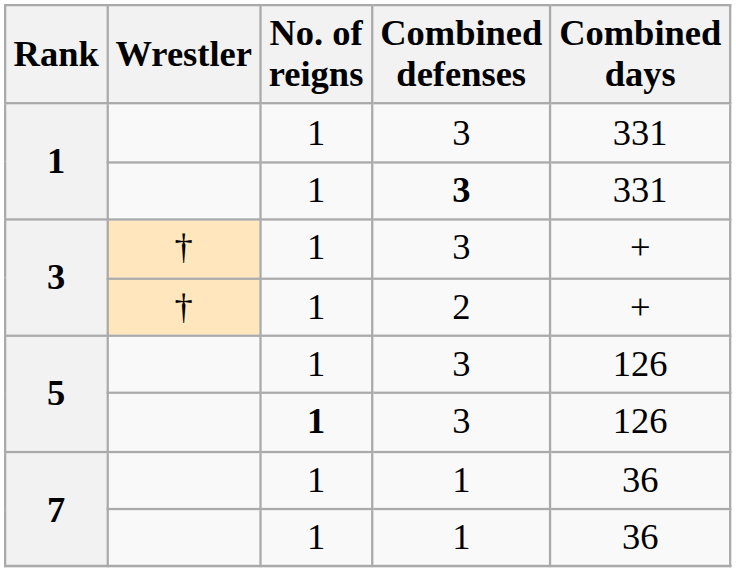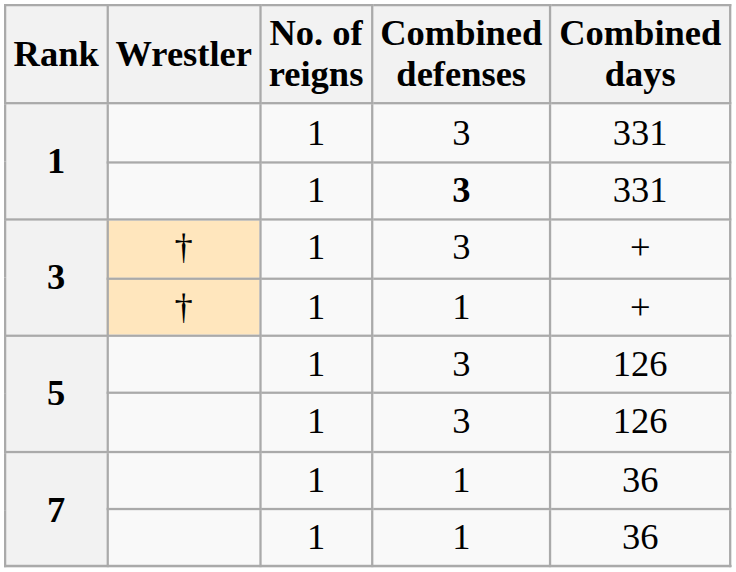row 5 | Combined defenses: 2 -> 1
row 7 | No. of reigns: bold -> normal
